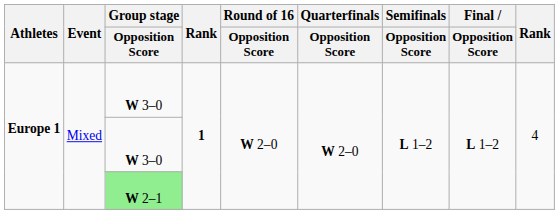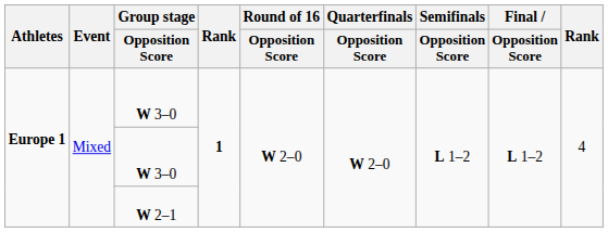W 2–1 | Group stage / Opposition Score: lightgreen background -> no background
